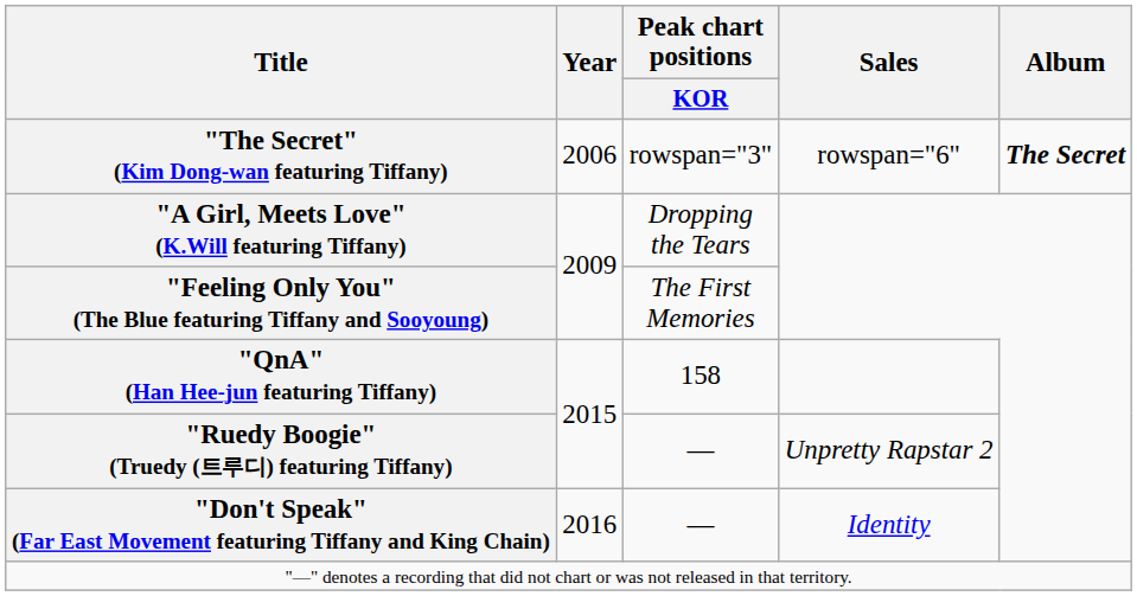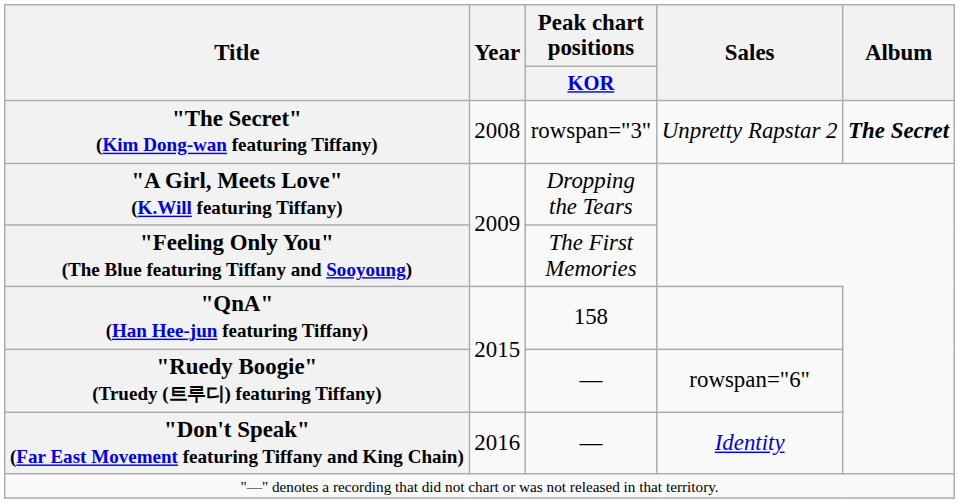"The Secret" (Kim Dong-wan featuring Tiffany) | Year: 2006 -> 2008
"The Secret" (Kim Dong-wan featuring Tiffany) | Sales: rowspan="6" -> Unpretty Rapstar 2
"Ruedy Boogie" (Truedy (트루디) featuring Tiffany) | Sales: Unpretty Rapstar 2 -> rowspan="6"
